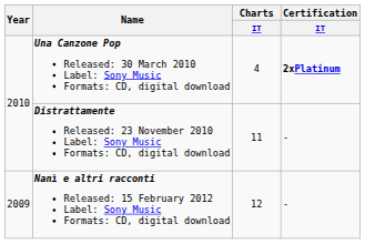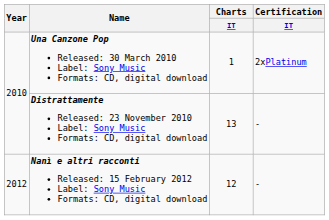row 3 | Charts / IT: 4 -> 1
row 3 | Certification / IT: bold -> normal
row 4 | Charts / IT: 11 -> 13
row 5 | Year: 2009 -> 2012
